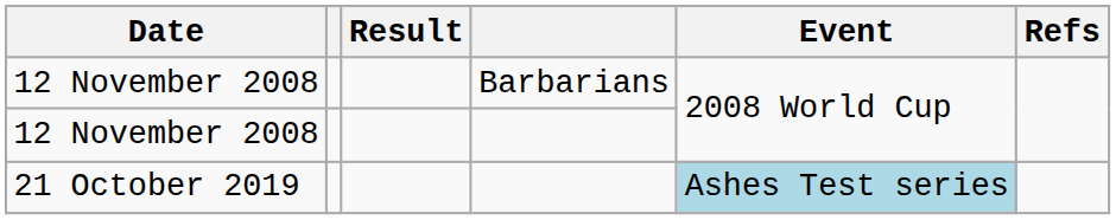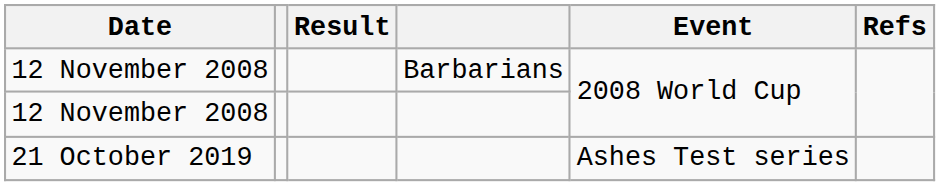21 October 2019 | Event: lightblue background -> no background
